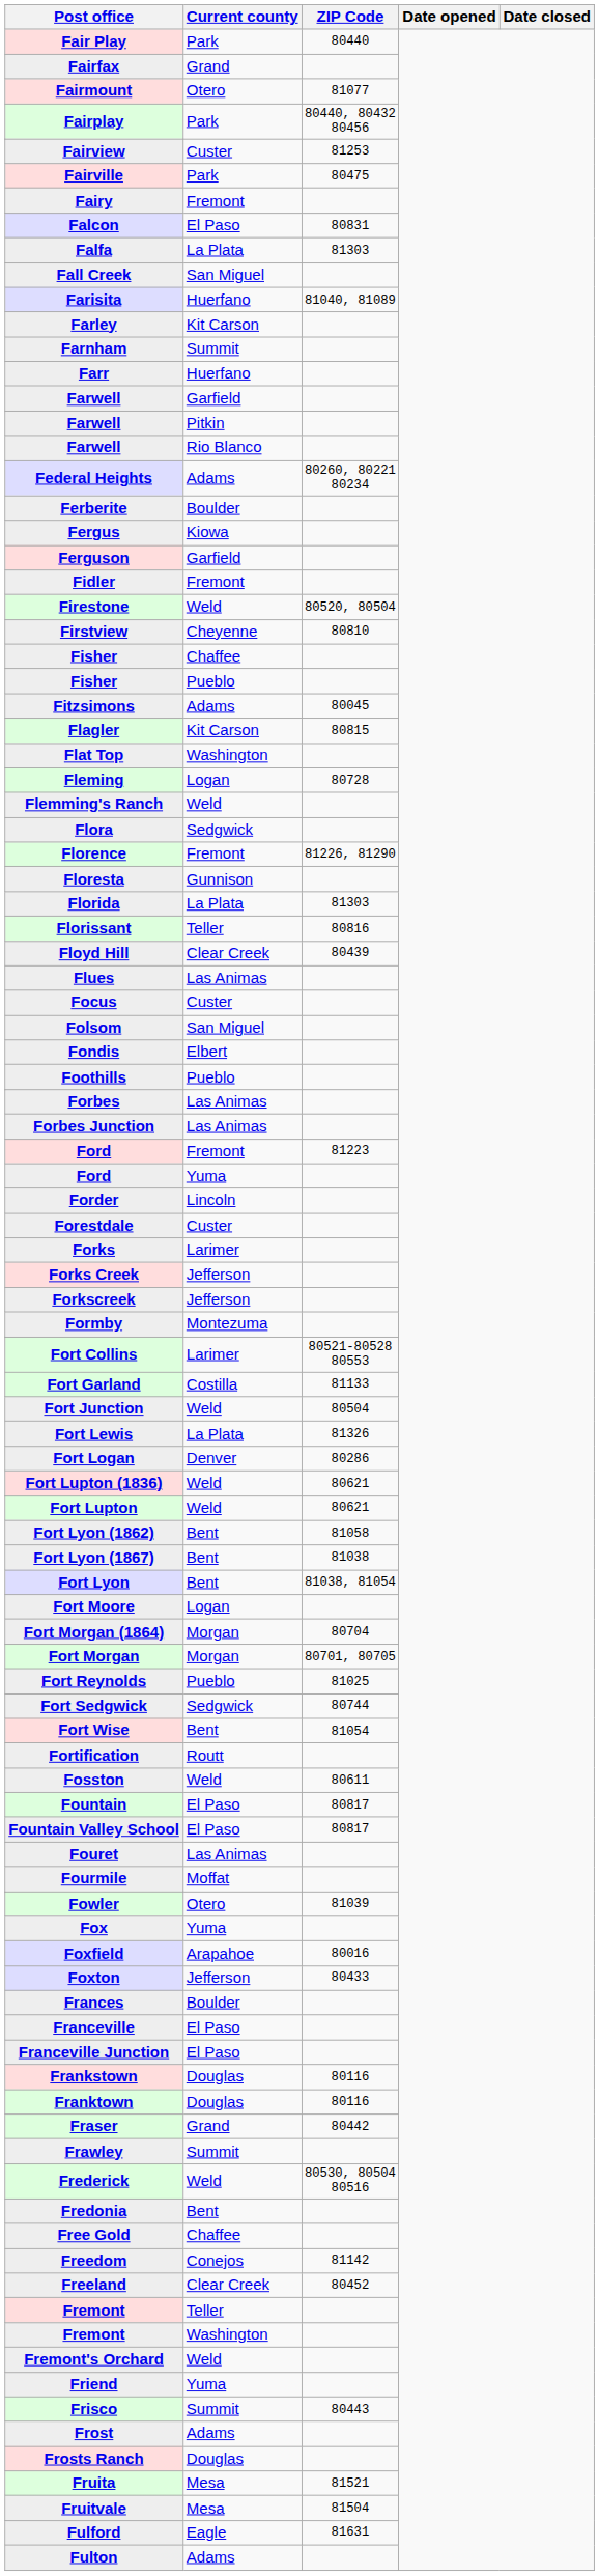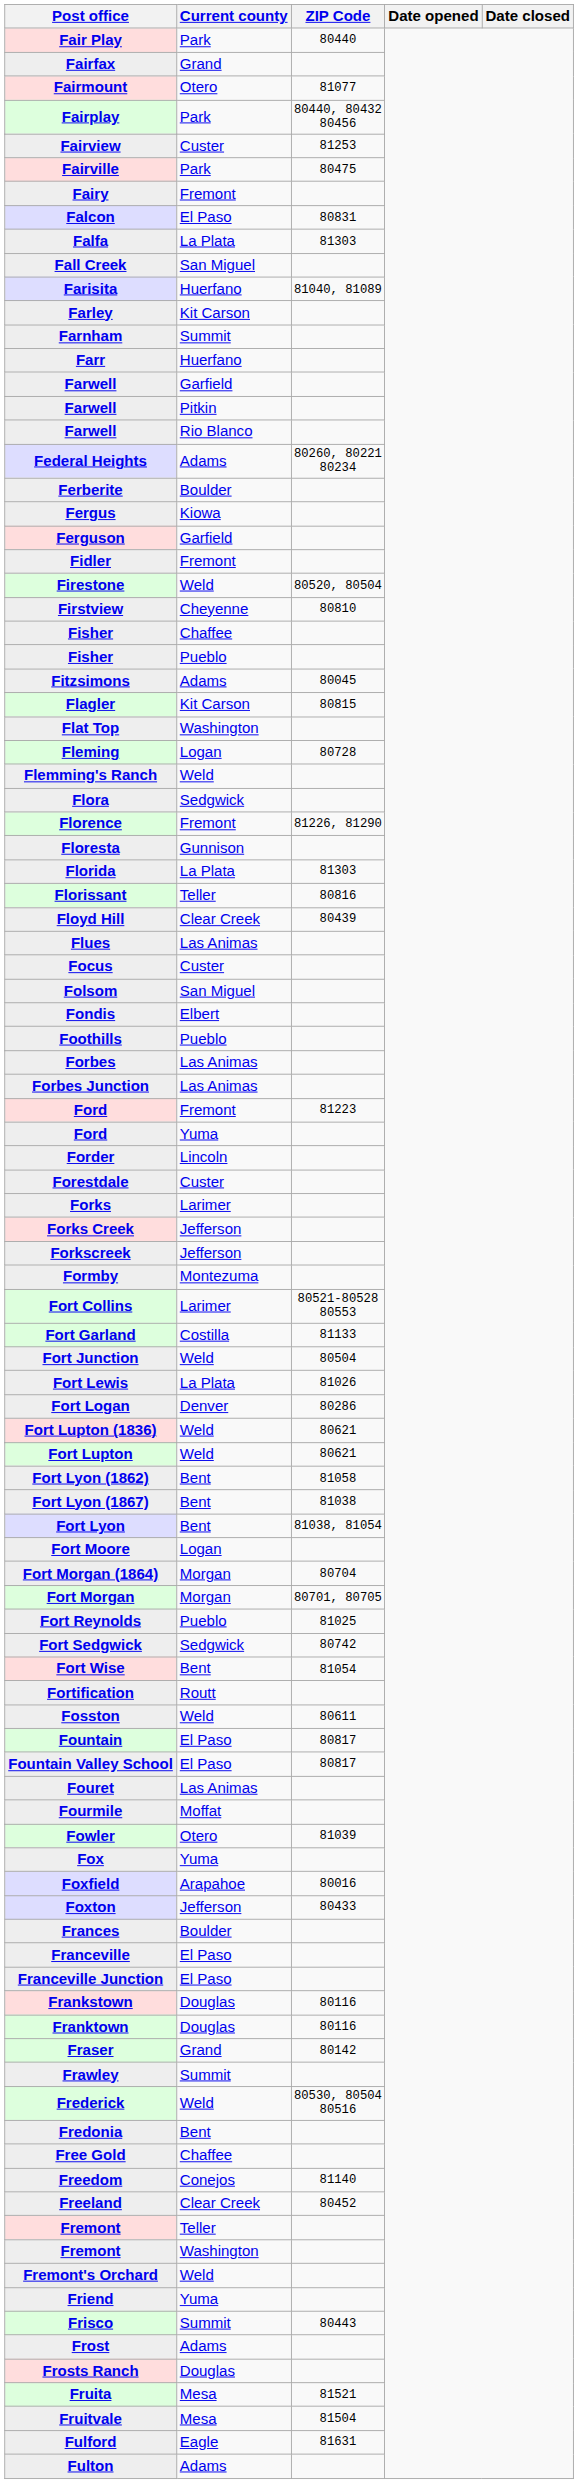Fort Lewis | ZIP Code: 81326 -> 81026
Fort Sedgwick | ZIP Code: 80744 -> 80742
Fraser | ZIP Code: 80442 -> 80142
Freedom | ZIP Code: 81142 -> 81140
